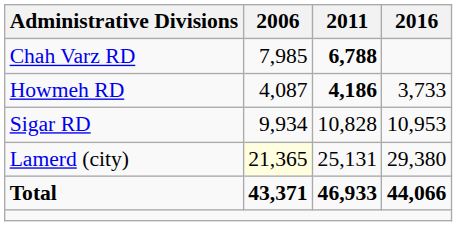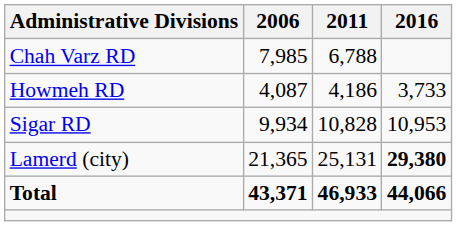Chah Varz RD | 2011: bold -> normal
Howmeh RD | 2011: bold -> normal
Lamerd (city) | 2006: lightyellow background -> no background
Lamerd (city) | 2016: normal -> bold
